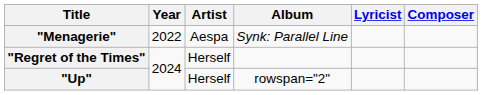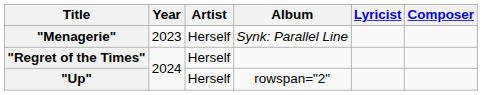"Menagerie" | Year: 2022 -> 2023
"Menagerie" | Artist: Aespa -> Herself
